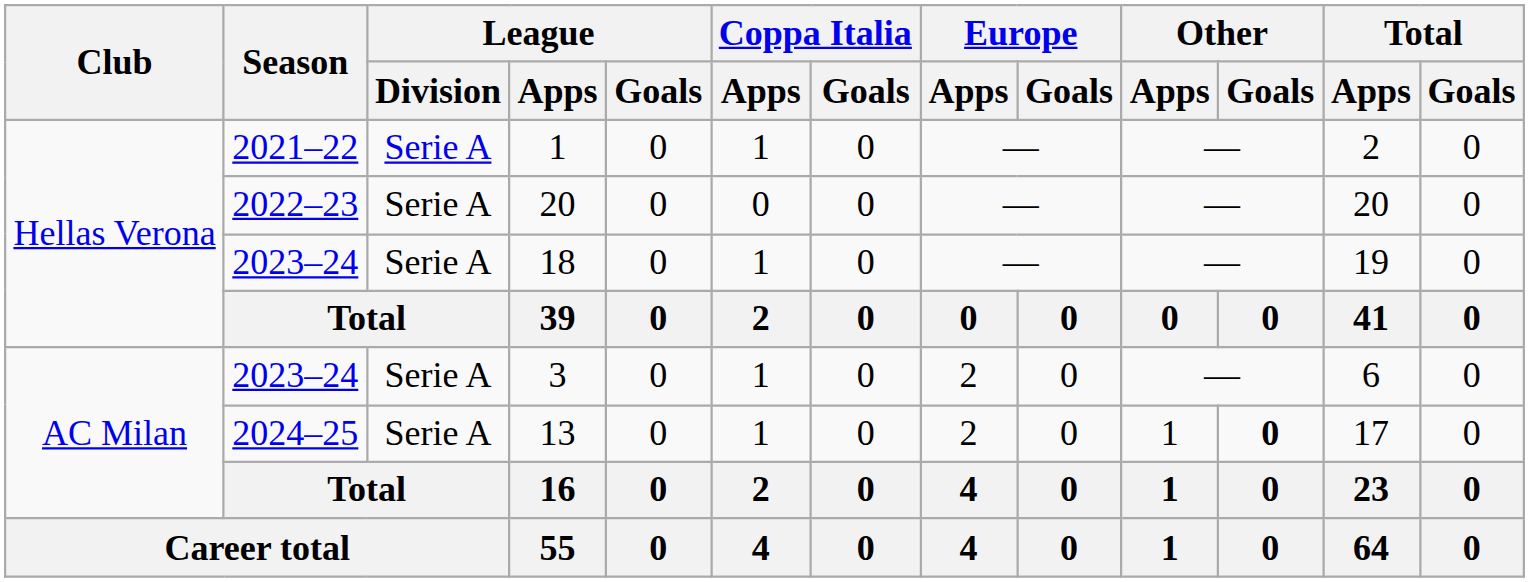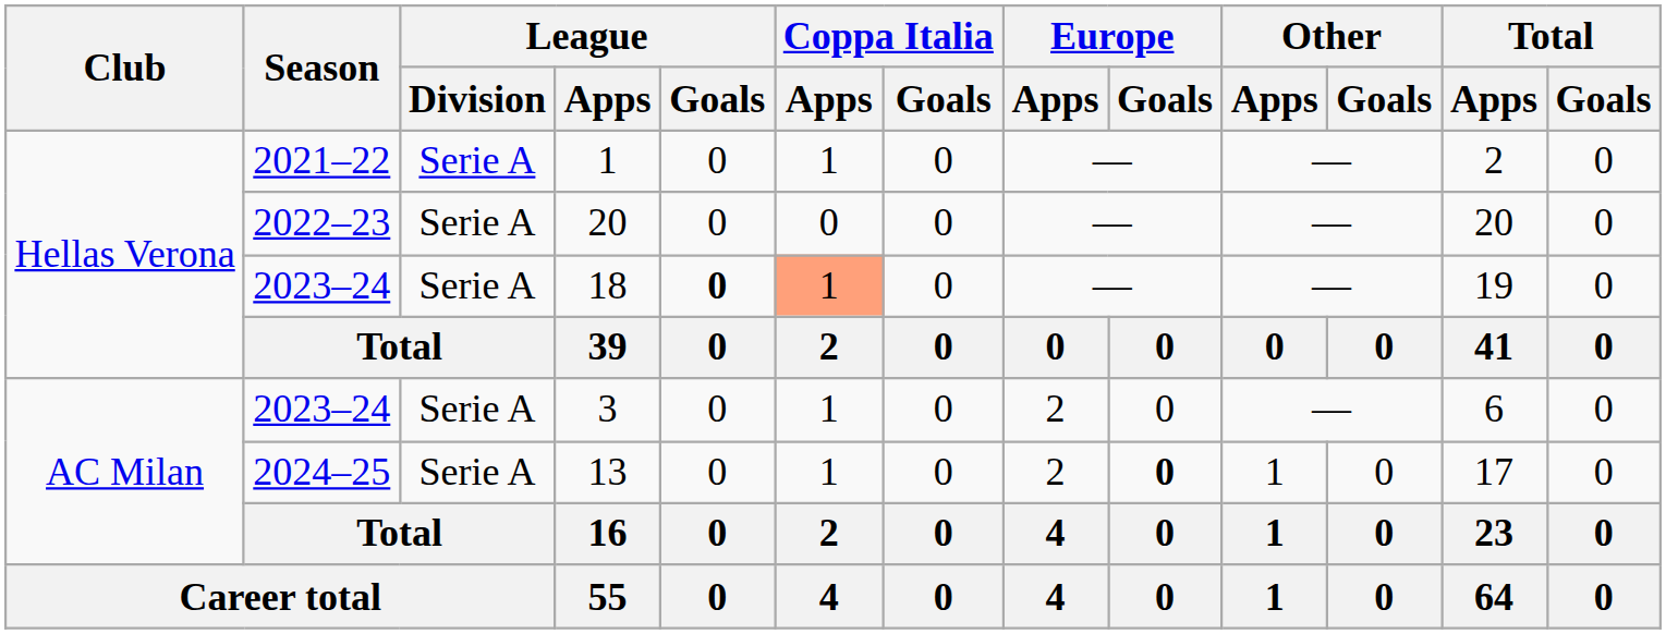18 | League / Goals: normal -> bold
18 | Coppa Italia / Apps: no background -> lightsalmon background
13 | Europe / Goals: normal -> bold
13 | Other / Goals: bold -> normal
